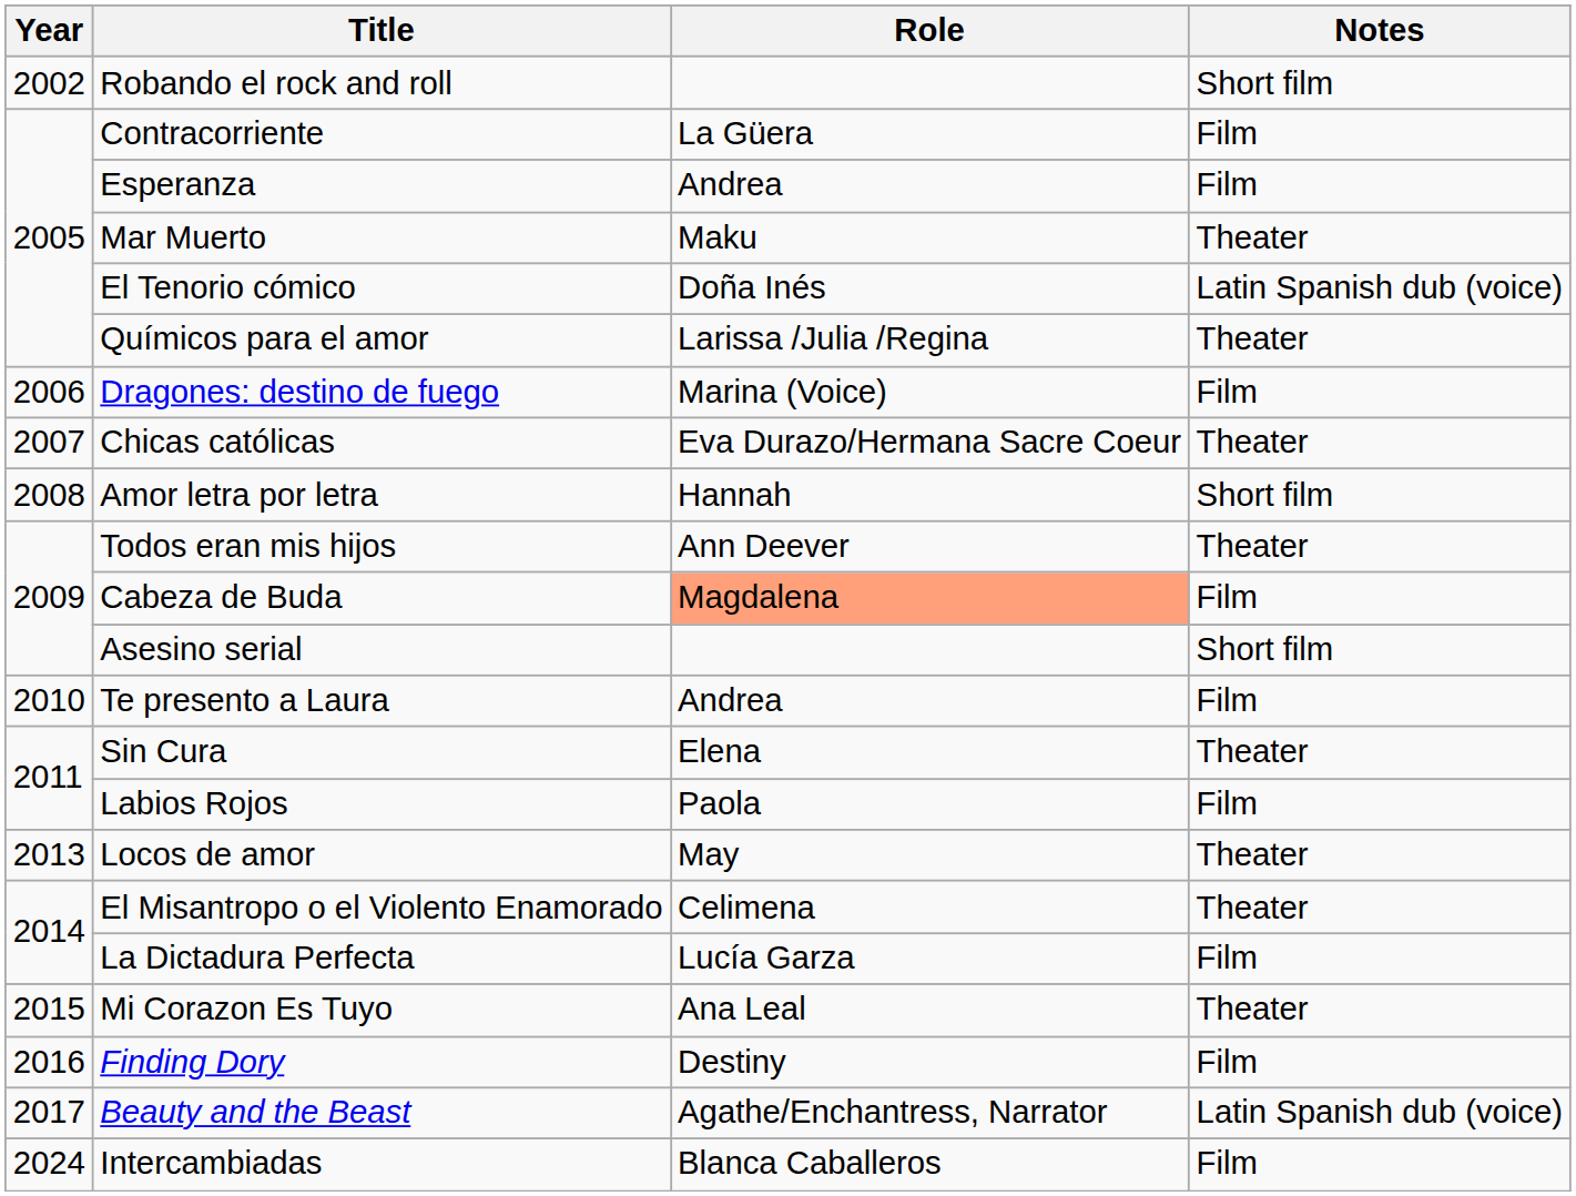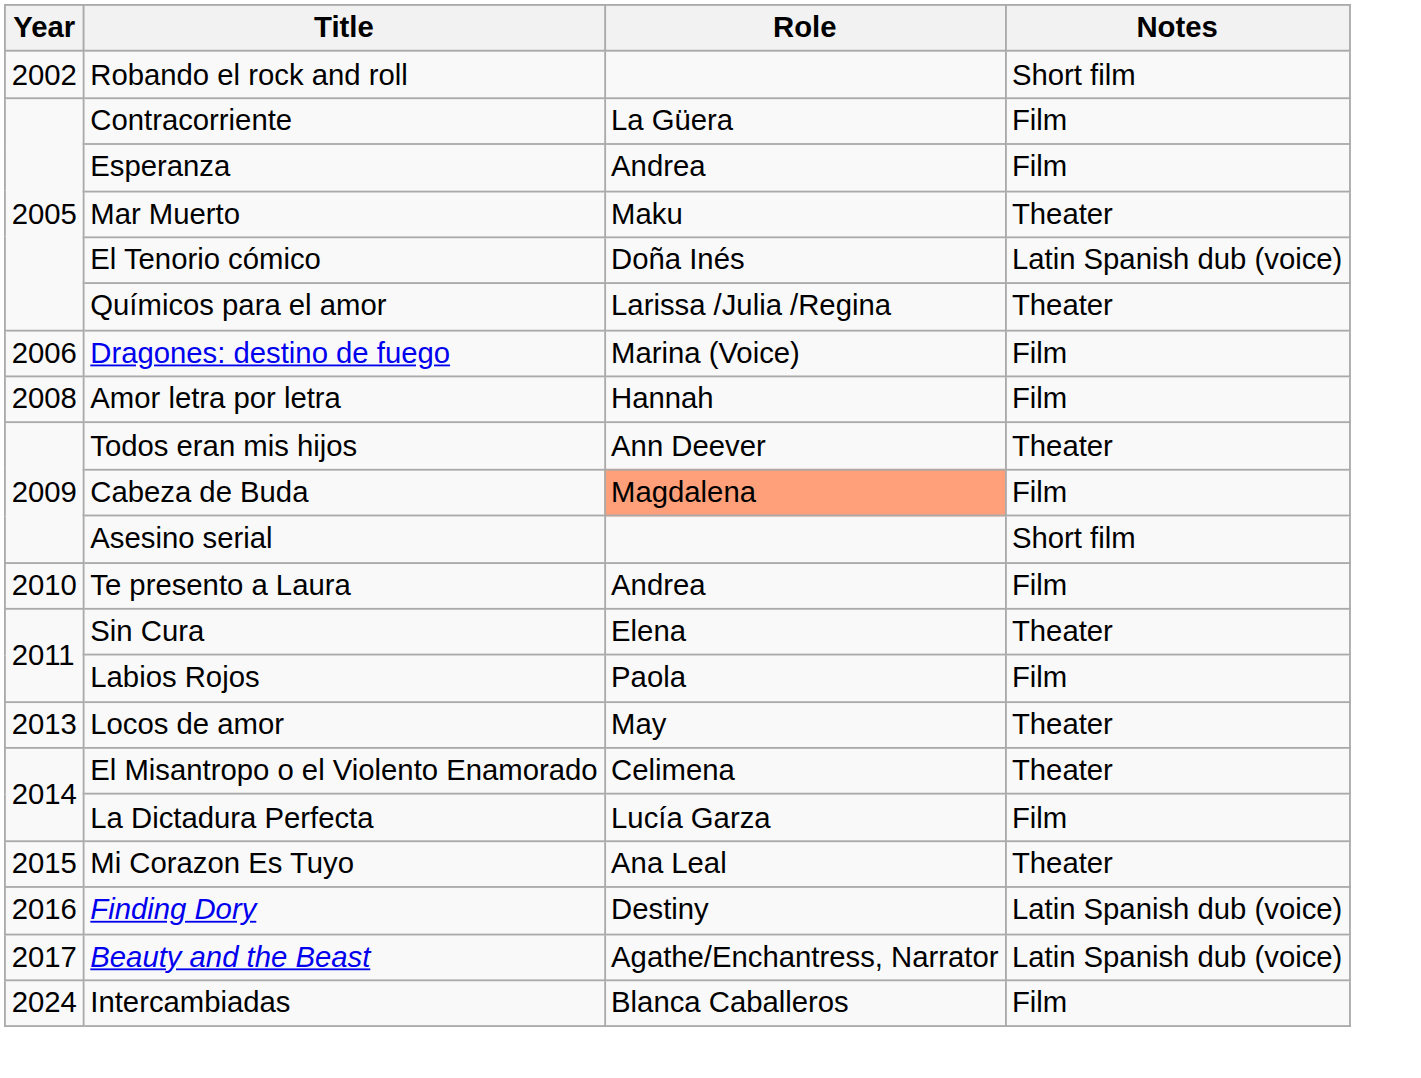- row: 2007 | Chicas católicas | Eva Durazo/Hermana Sacre Coeur | Theater
Amor letra por letra | Notes: Short film -> Film
Finding Dory | Notes: Film -> Latin Spanish dub (voice)
